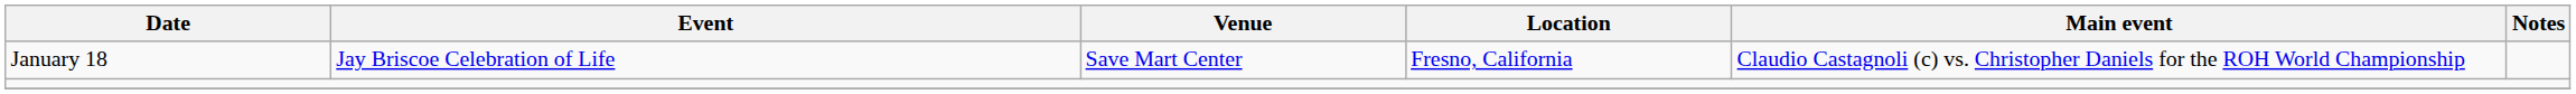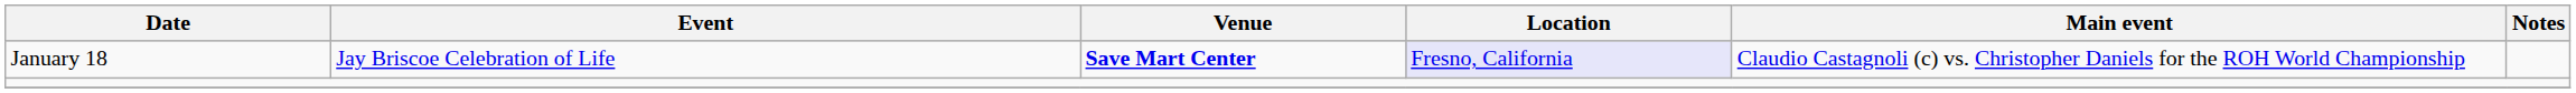January 18 | Venue: normal -> bold
January 18 | Location: no background -> lavender background
